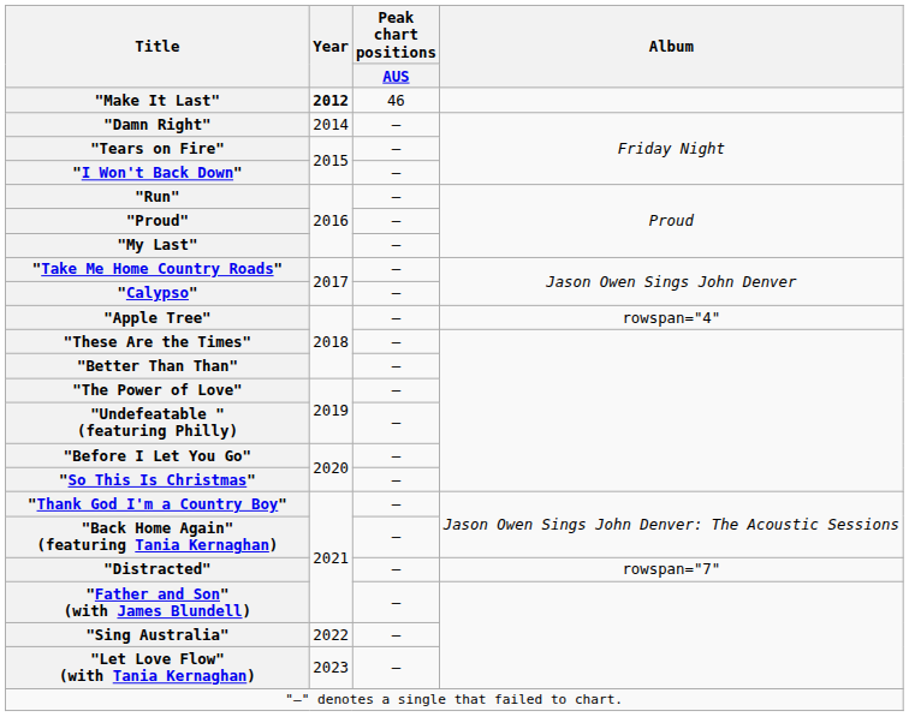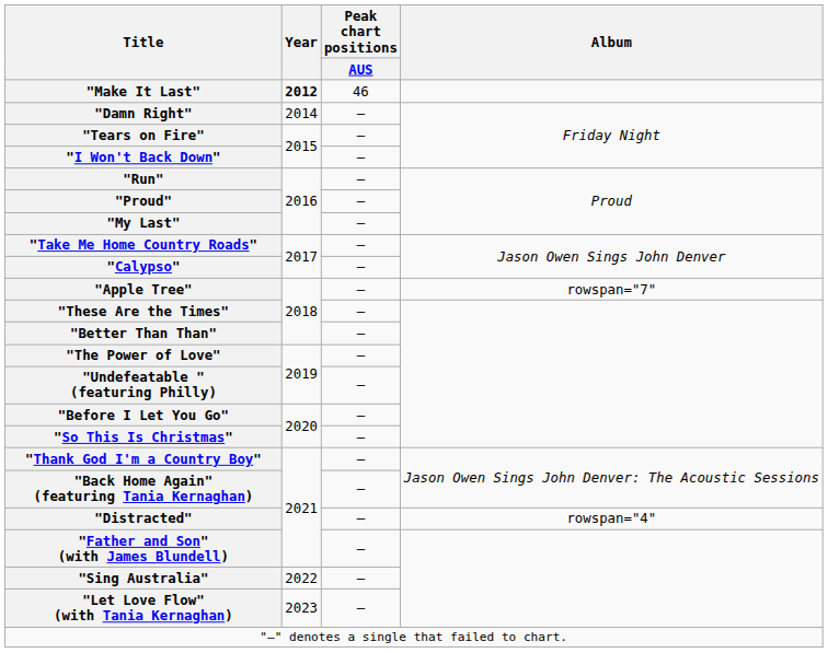"Apple Tree" | Album: rowspan="4" -> rowspan="7"
"Distracted" | Album: rowspan="7" -> rowspan="4"
